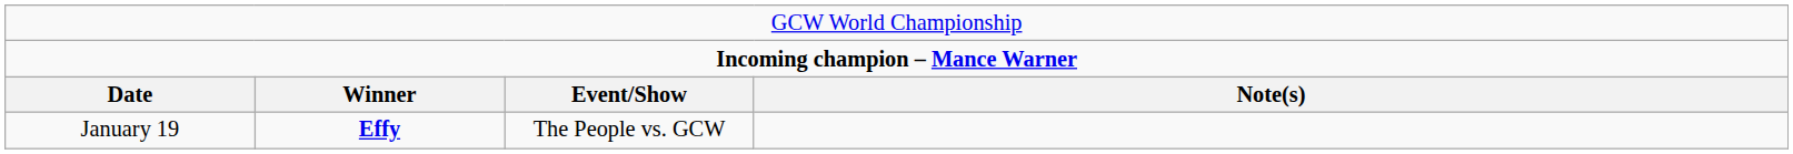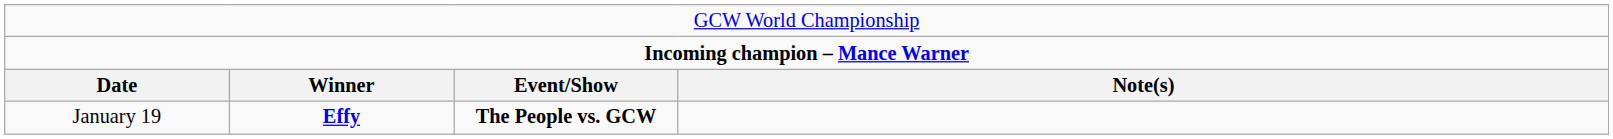January 19 | column 3: normal -> bold
